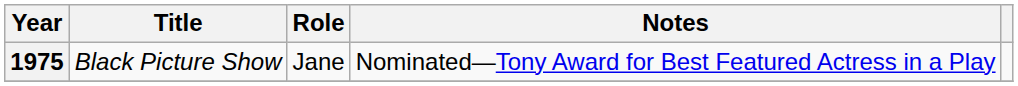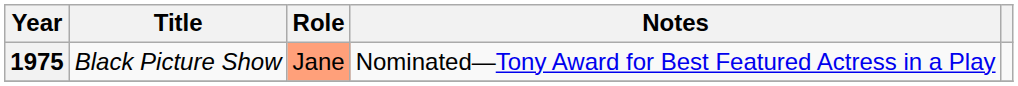1975 | Role: no background -> lightsalmon background
